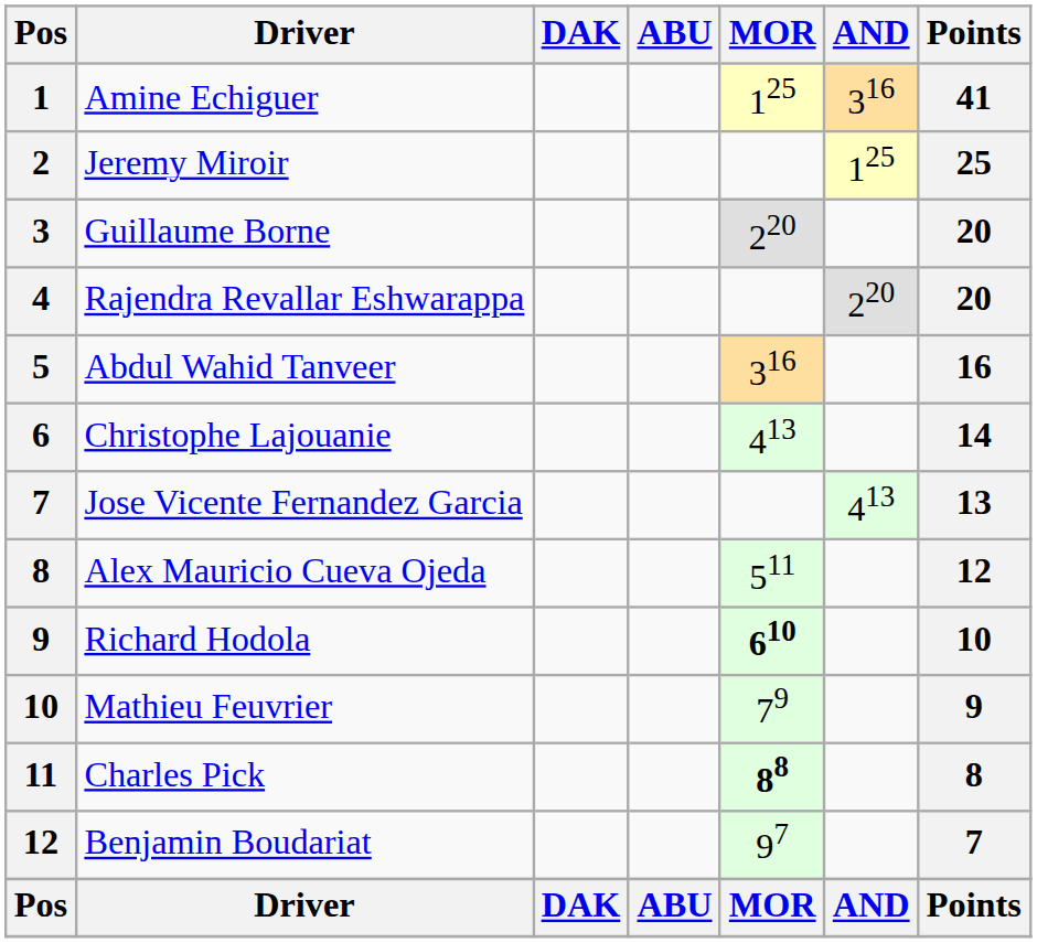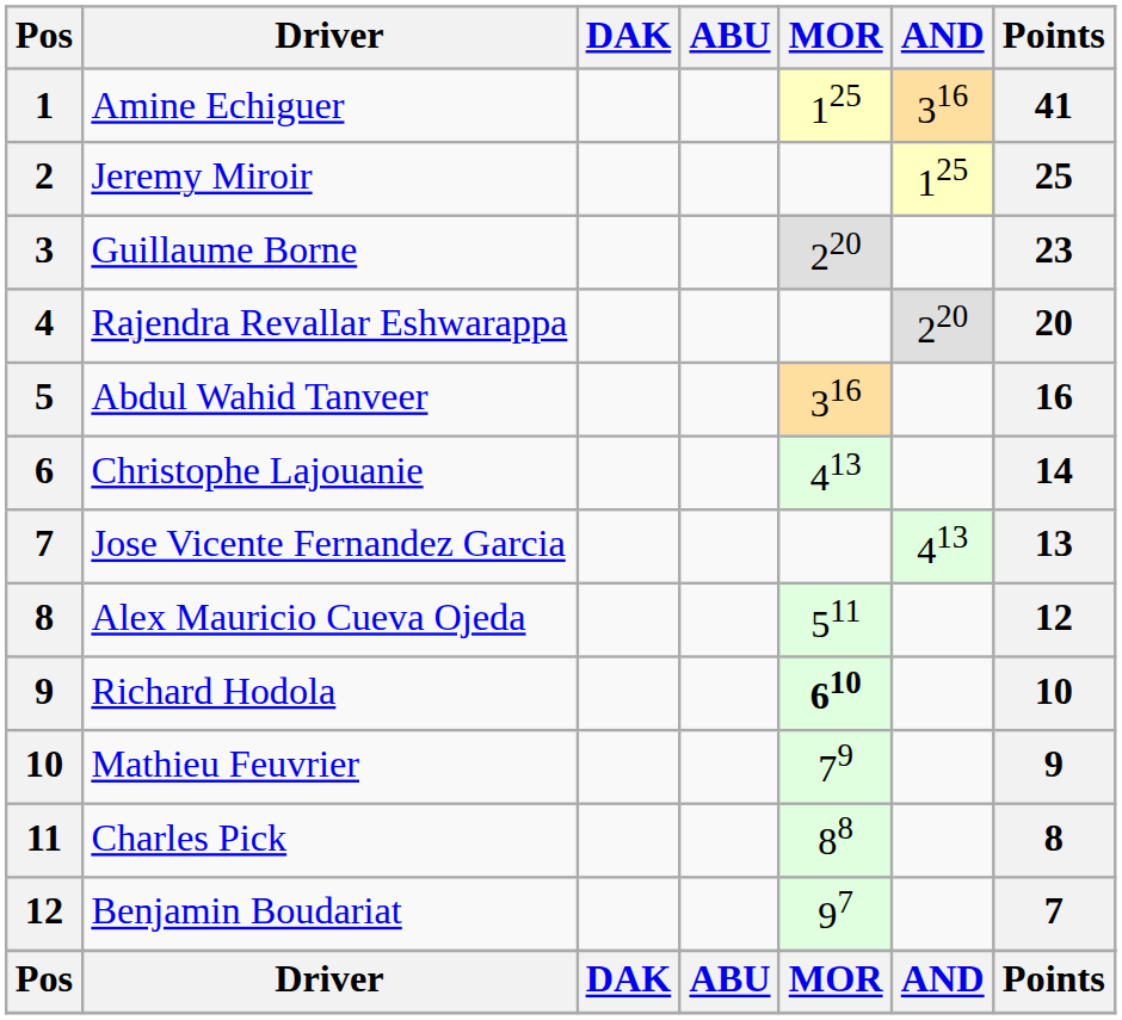Guillaume Borne | Points: 20 -> 23
Charles Pick | MOR: bold -> normal
